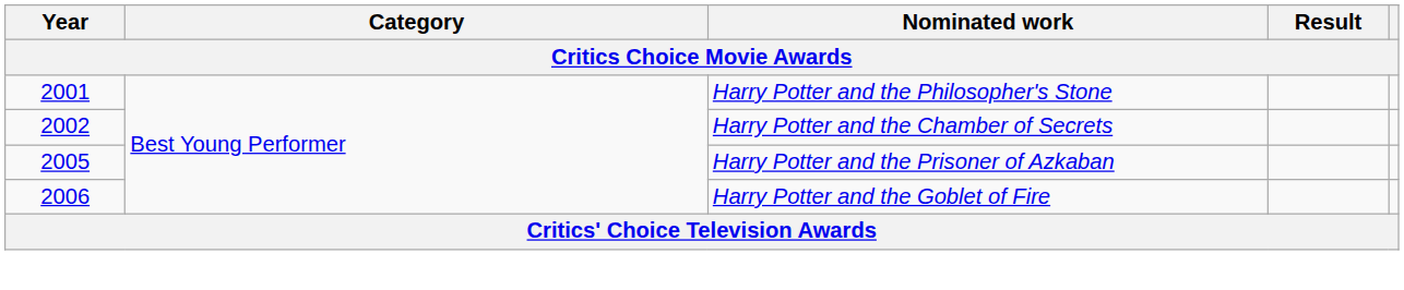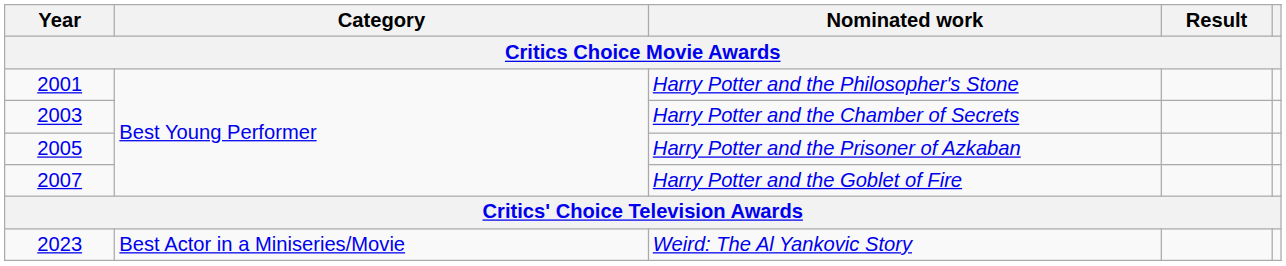Harry Potter and the Chamber of Secrets | Year: 2002 -> 2003
Harry Potter and the Goblet of Fire | Year: 2006 -> 2007
+ row: 2023 | Best Actor in a Miniseries/Movie | Weird: The Al Yankovic Story
